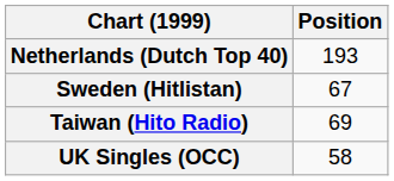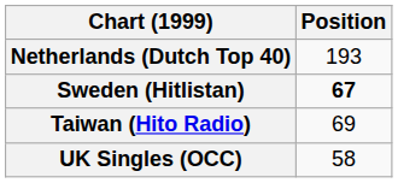Sweden (Hitlistan) | Position: normal -> bold
